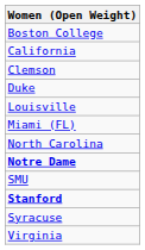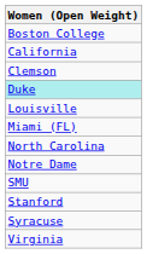row 5 | column 1: no background -> paleturquoise background
row 9 | column 1: bold -> normal
row 11 | column 1: bold -> normal
